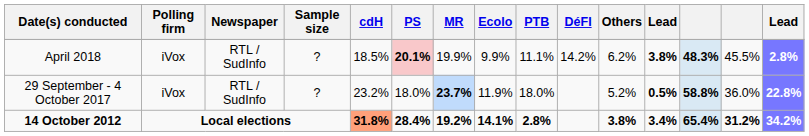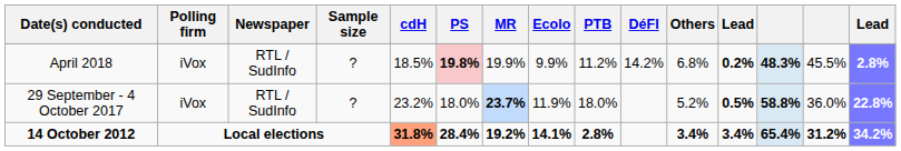April 2018 | PS: 20.1% -> 19.8%
April 2018 | PTB: 11.1% -> 11.2%
April 2018 | Others: 6.2% -> 6.8%
April 2018 | column 12: 3.8% -> 0.2%
14 October 2012 | Others: 3.8% -> 3.4%
